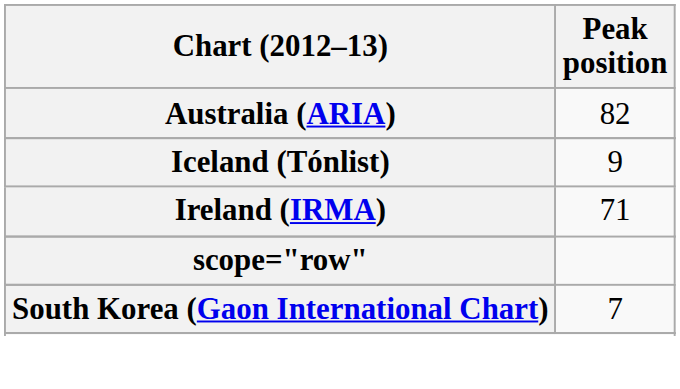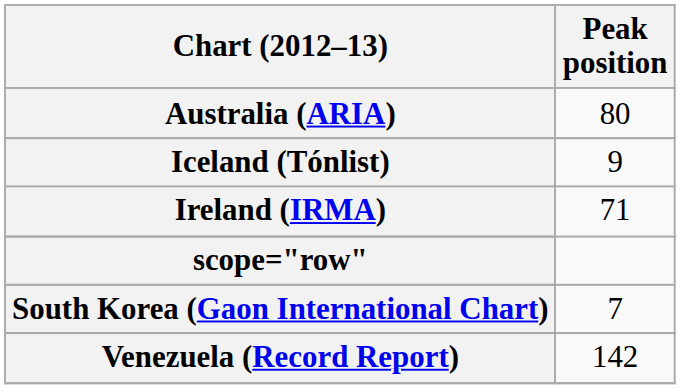Australia (ARIA) | Peak position: 82 -> 80
+ row: Venezuela (Record Report) | 142
